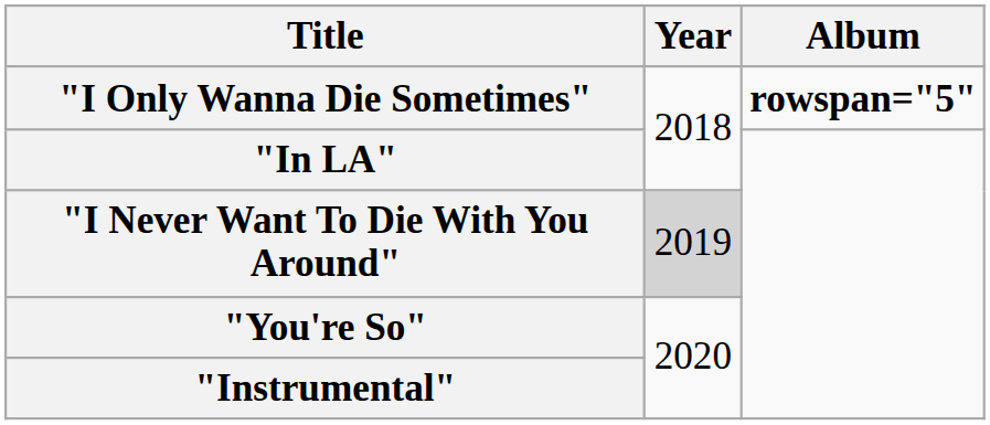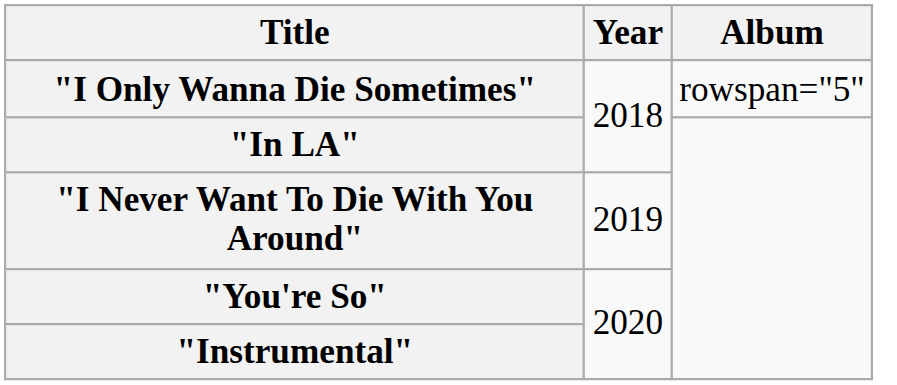"I Only Wanna Die Sometimes" | Album: bold -> normal
"I Never Want To Die With You Around" | Year: lightgrey background -> no background
